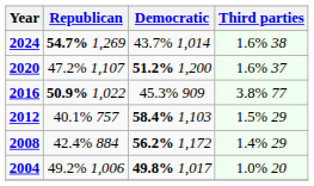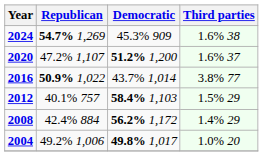2024 | Democratic: 43.7% 1,014 -> 45.3% 909
2016 | Democratic: 45.3% 909 -> 43.7% 1,014
